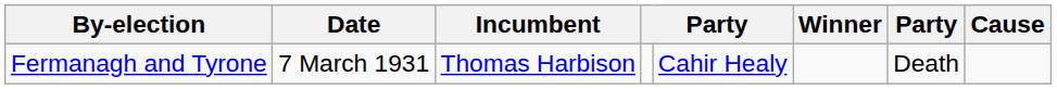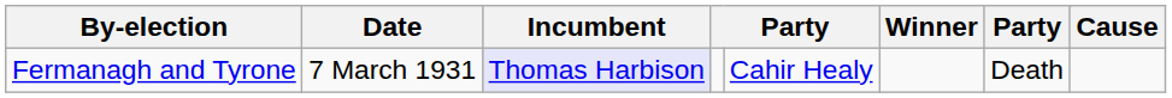Fermanagh and Tyrone | Incumbent: no background -> lavender background
